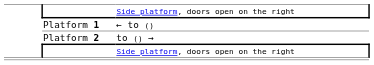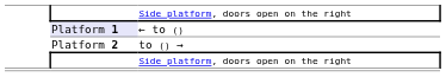Platform 1 | column 1: no background -> lavender background
